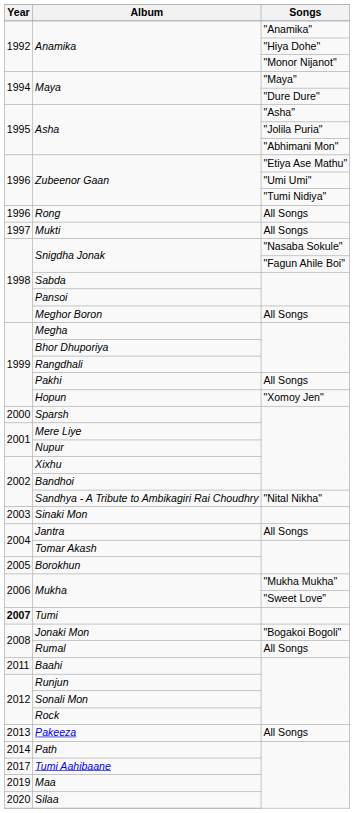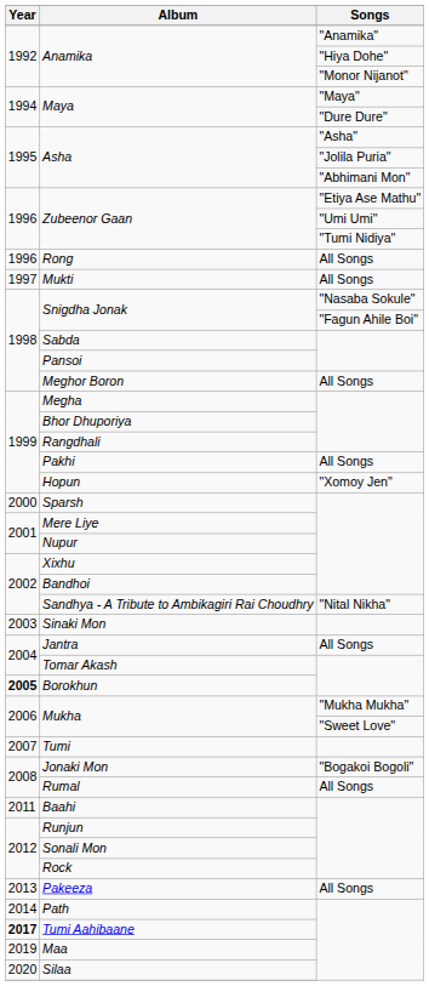Borokhun | Year: normal -> bold
Tumi | Year: bold -> normal
Tumi Aahibaane | Year: normal -> bold
